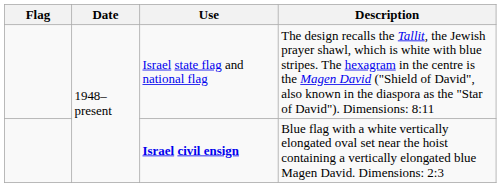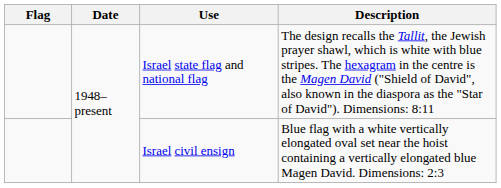Israel civil ensign | Use: bold -> normal
